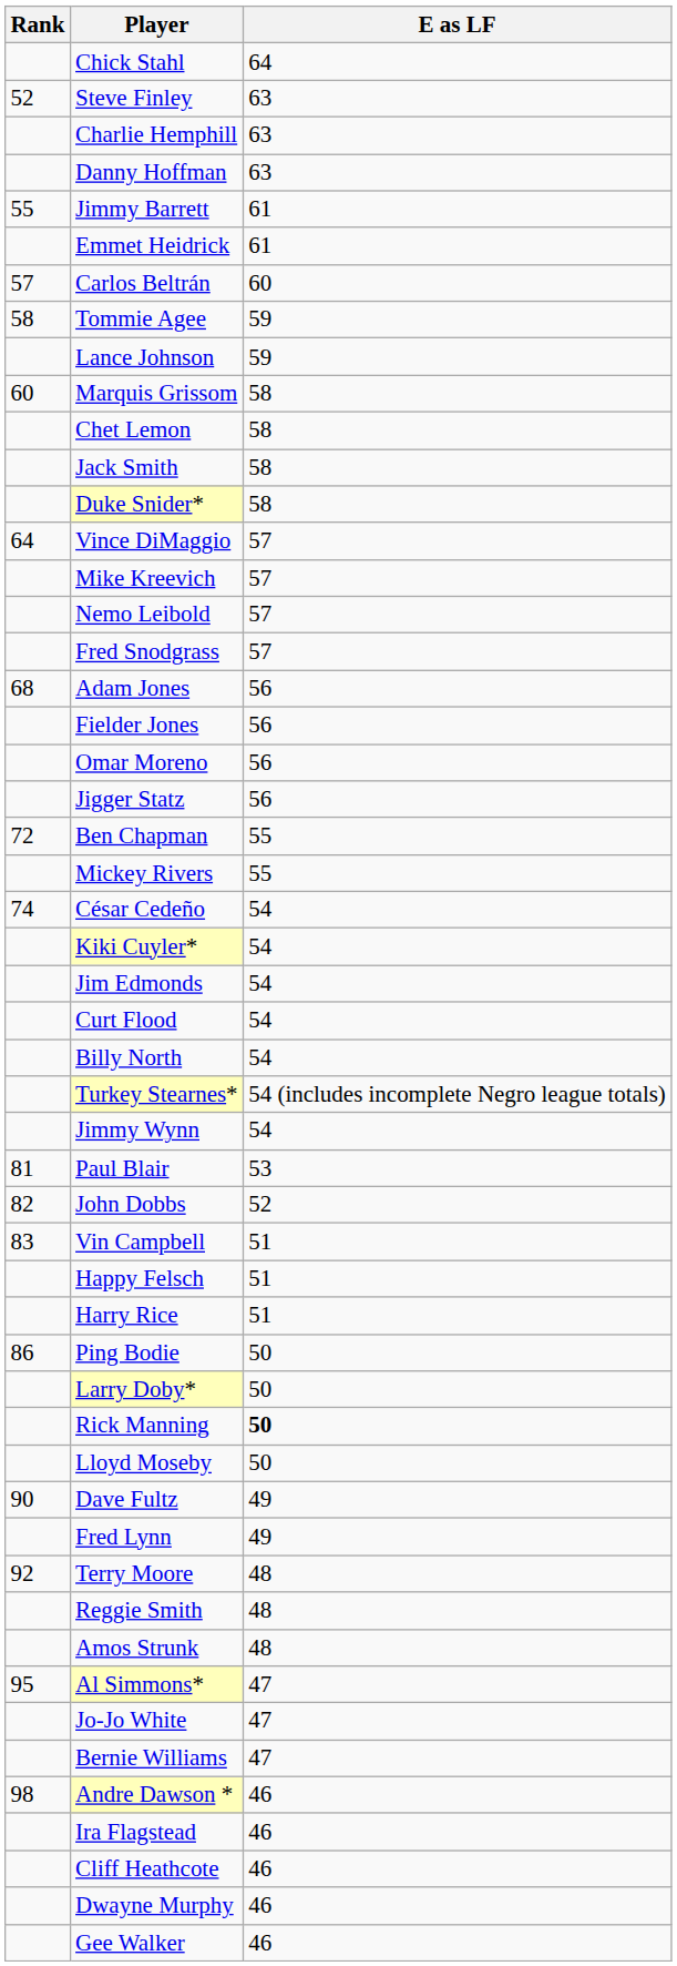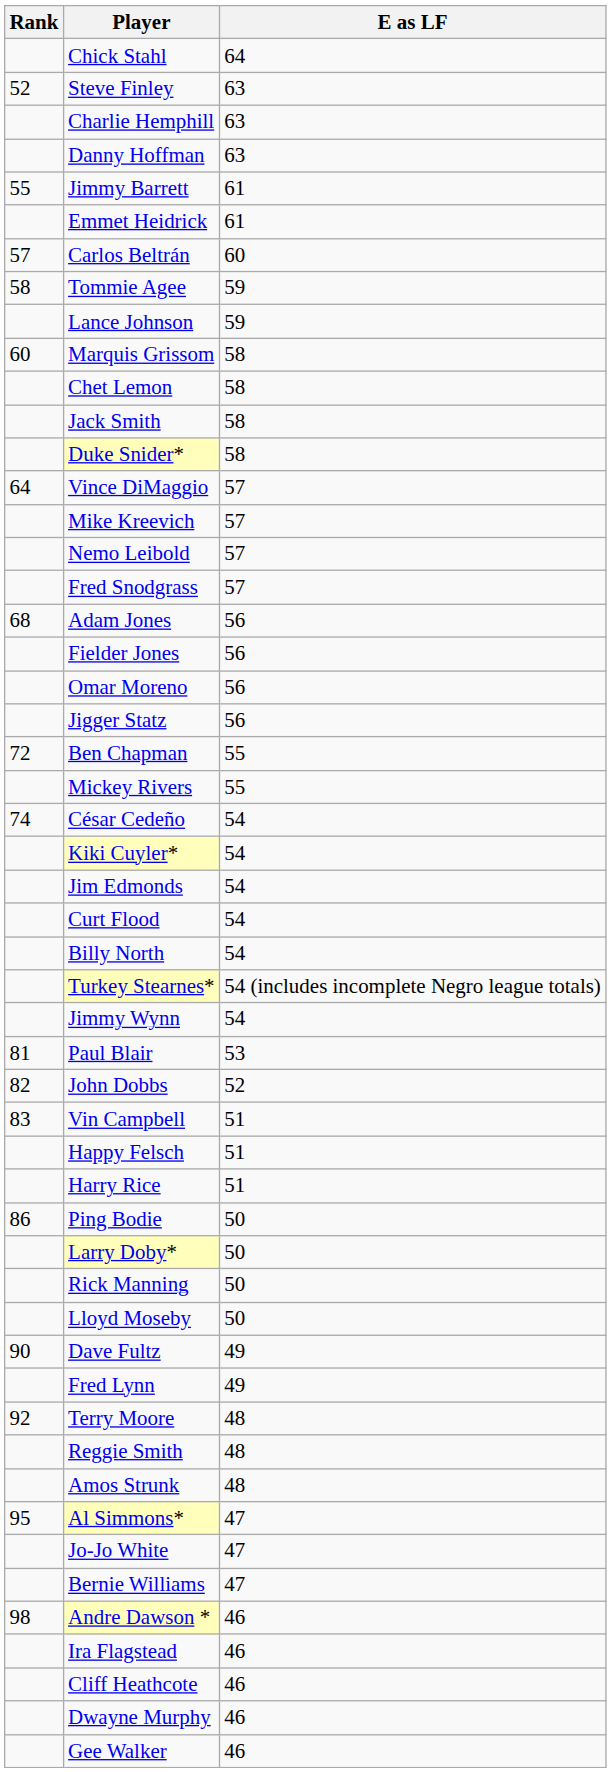Rick Manning | E as LF: bold -> normal
